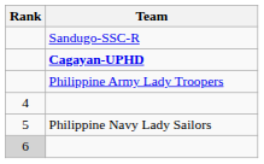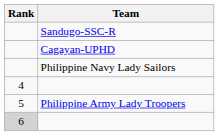row 3 | Team: bold -> normal
row 4 | Team: Philippine Army Lady Troopers -> Philippine Navy Lady Sailors
row 6 | Team: Philippine Navy Lady Sailors -> Philippine Army Lady Troopers
